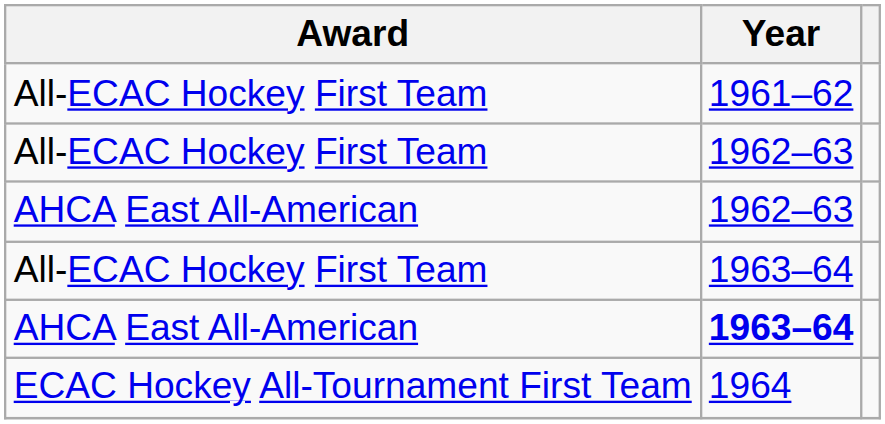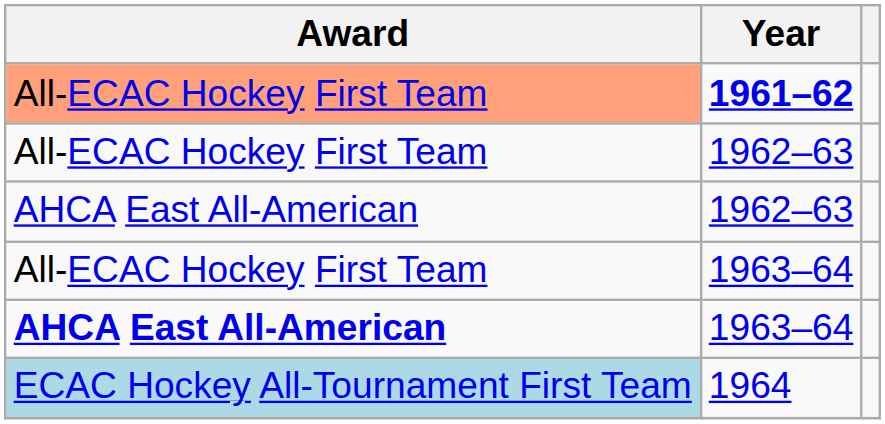row 2 | Award: no background -> lightsalmon background
row 2 | Year: normal -> bold
row 6 | Award: normal -> bold
row 6 | Year: bold -> normal
row 7 | Award: no background -> lightblue background
